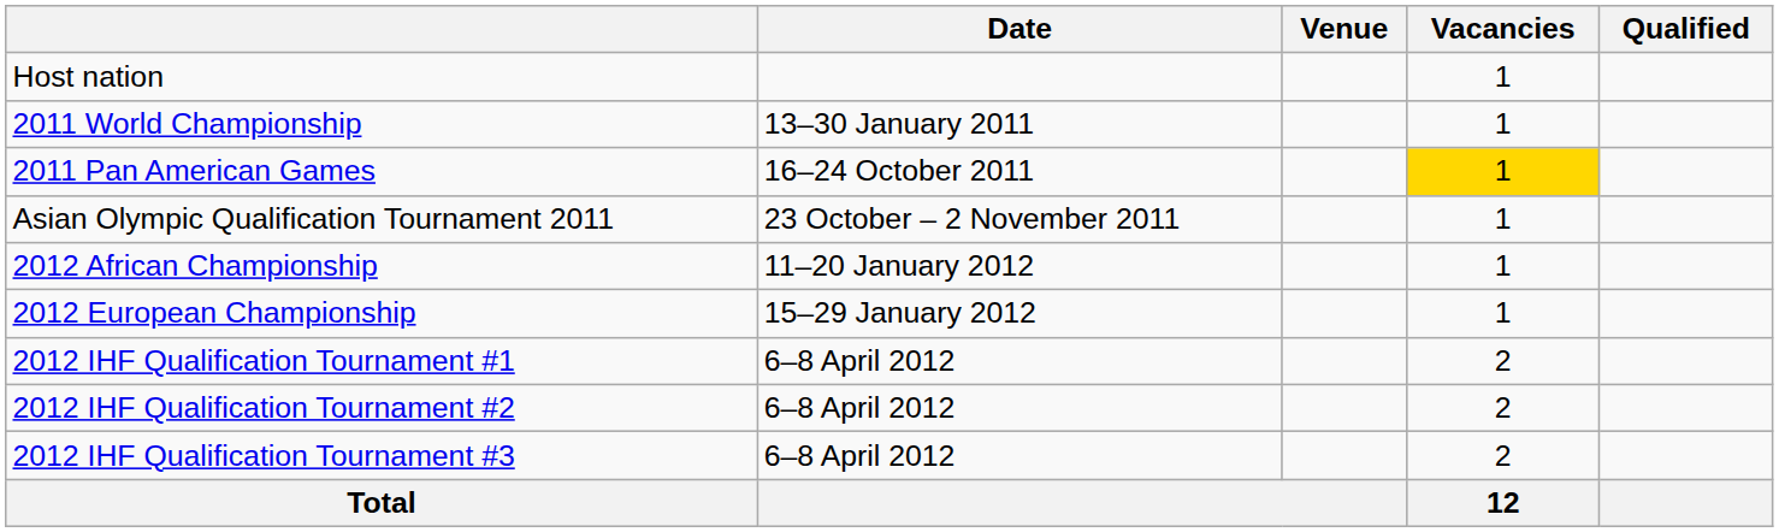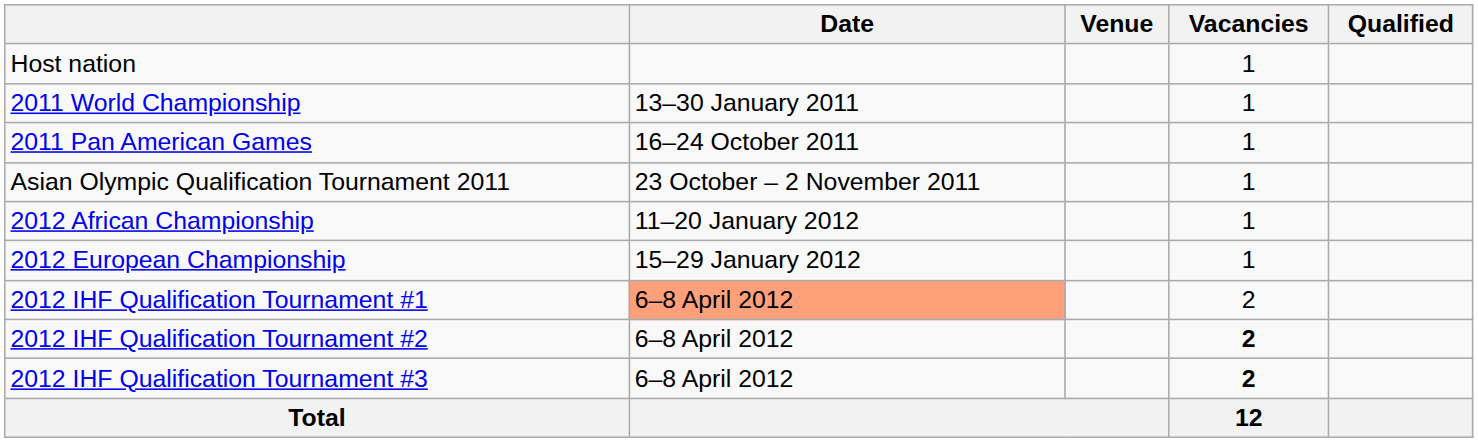2011 Pan American Games | Vacancies: gold background -> no background
2012 IHF Qualification Tournament #1 | Date: no background -> lightsalmon background
2012 IHF Qualification Tournament #2 | Vacancies: normal -> bold
2012 IHF Qualification Tournament #3 | Vacancies: normal -> bold
